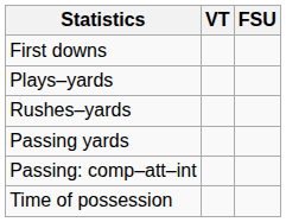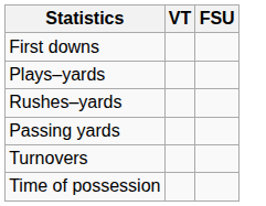- row: Passing: comp–att–int
+ row: Turnovers
